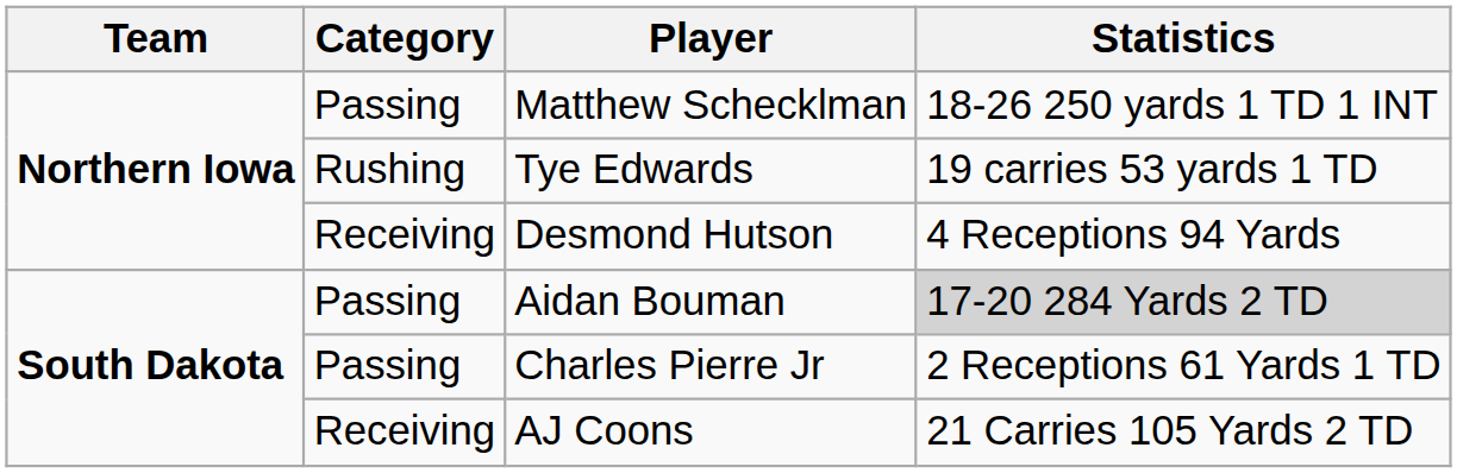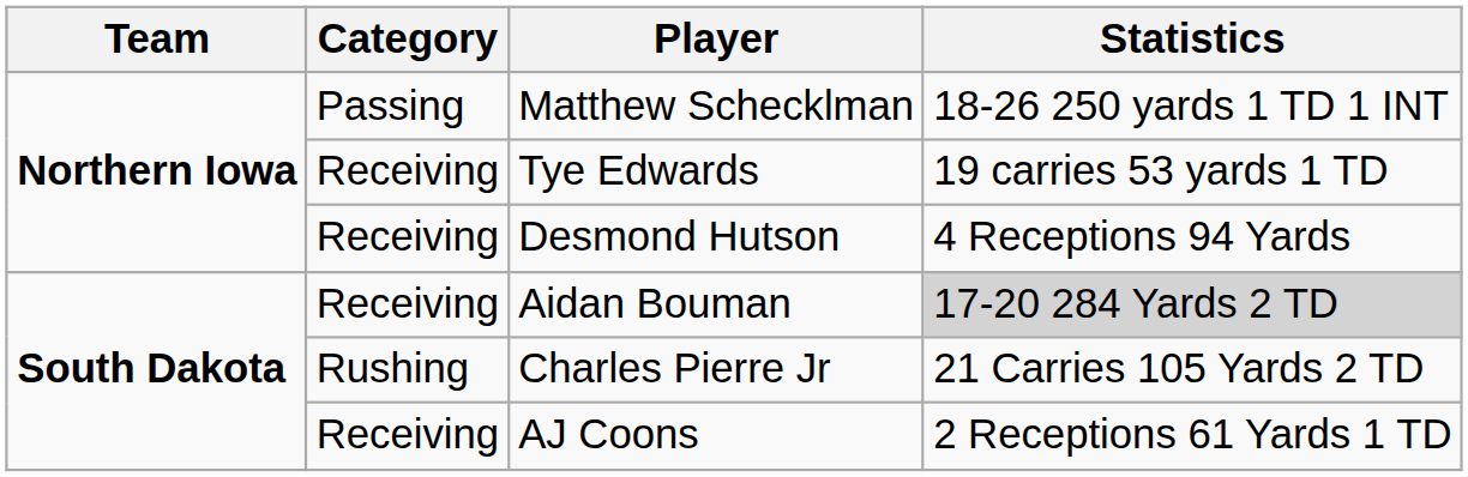Tye Edwards | Category: Rushing -> Receiving
Aidan Bouman | Category: Passing -> Receiving
Charles Pierre Jr | Category: Passing -> Rushing
Charles Pierre Jr | Statistics: 2 Receptions 61 Yards 1 TD -> 21 Carries 105 Yards 2 TD
AJ Coons | Statistics: 21 Carries 105 Yards 2 TD -> 2 Receptions 61 Yards 1 TD
